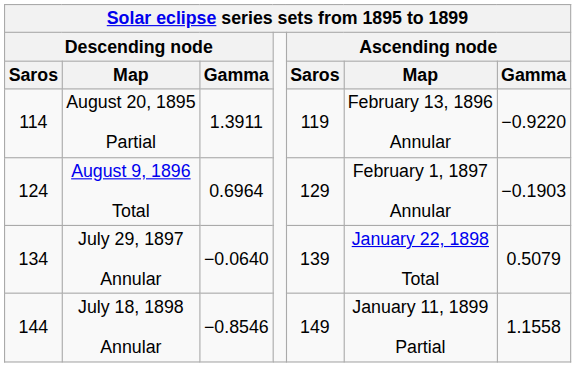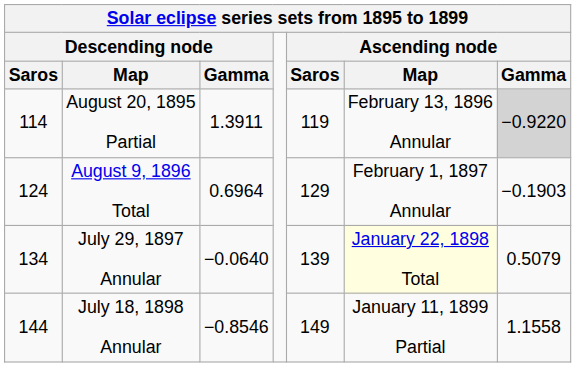August 20, 1895 Partial | Ascending node / Gamma: no background -> lightgrey background
July 29, 1897 Annular | Ascending node / Map: no background -> lightyellow background
